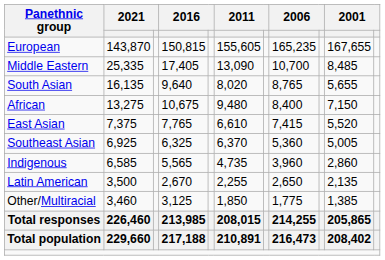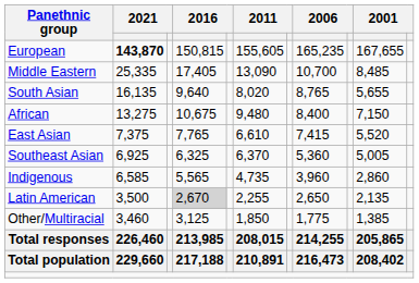European | column 2: normal -> bold
Latin American | column 4: no background -> lightgrey background
